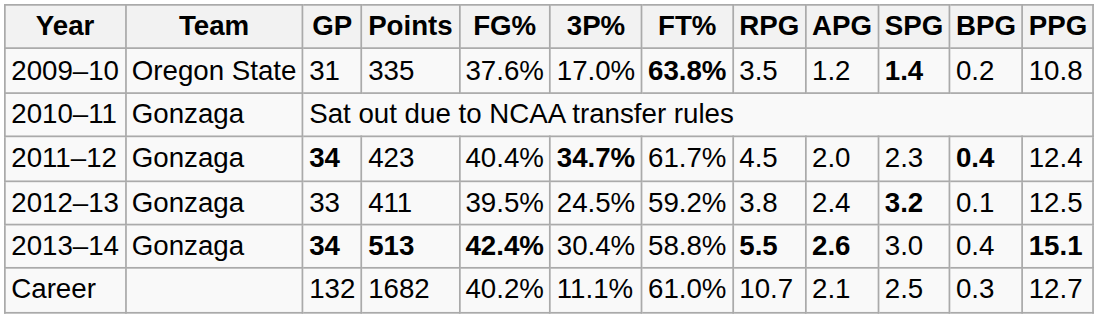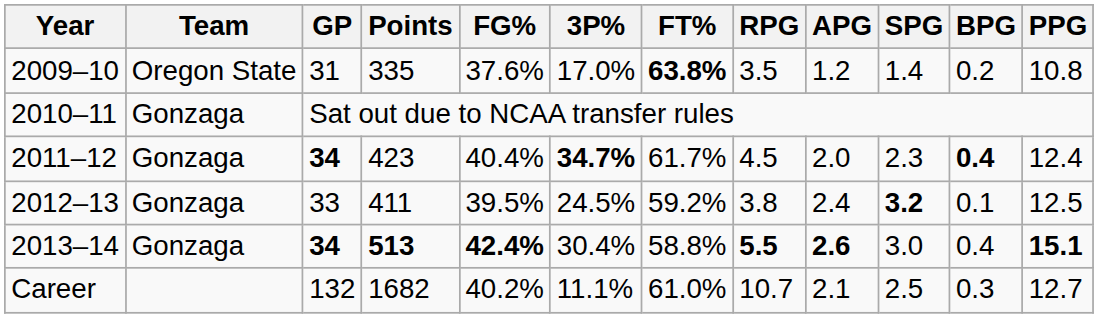2009–10 | SPG: bold -> normal
